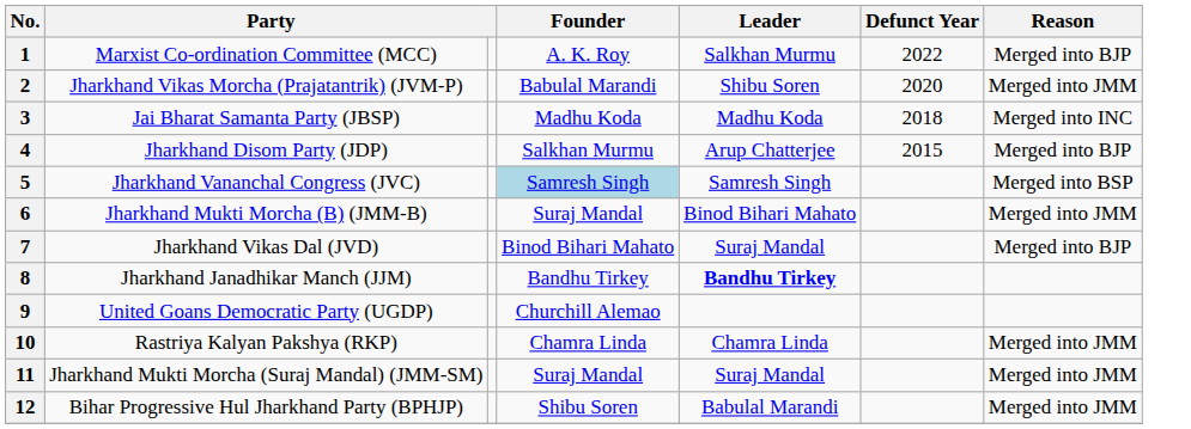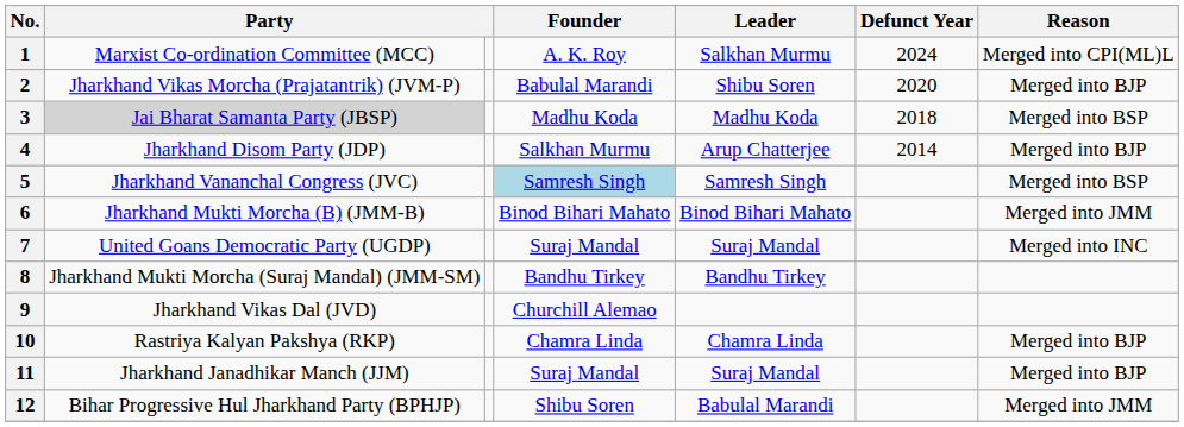1 | Defunct Year: 2022 -> 2024
1 | Reason: Merged into BJP -> Merged into CPI(ML)L
2 | Reason: Merged into JMM -> Merged into BJP
3 | column 2: no background -> lightgrey background
3 | Reason: Merged into INC -> Merged into BSP
4 | Defunct Year: 2015 -> 2014
6 | Founder: Suraj Mandal -> Binod Bihari Mahato
7 | column 2: Jharkhand Vikas Dal (JVD) -> United Goans Democratic Party (UGDP)
7 | Founder: Binod Bihari Mahato -> Suraj Mandal
7 | Reason: Merged into BJP -> Merged into INC
8 | column 2: Jharkhand Janadhikar Manch (JJM) -> Jharkhand Mukti Morcha (Suraj Mandal) (JMM-SM)
8 | Leader: bold -> normal
9 | column 2: United Goans Democratic Party (UGDP) -> Jharkhand Vikas Dal (JVD)
10 | Reason: Merged into JMM -> Merged into BJP
11 | column 2: Jharkhand Mukti Morcha (Suraj Mandal) (JMM-SM) -> Jharkhand Janadhikar Manch (JJM)
11 | Reason: Merged into JMM -> Merged into BJP
